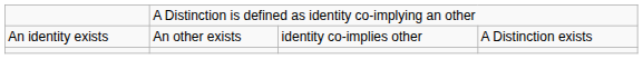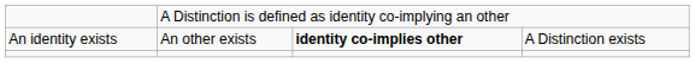An identity exists | column 3: normal -> bold
